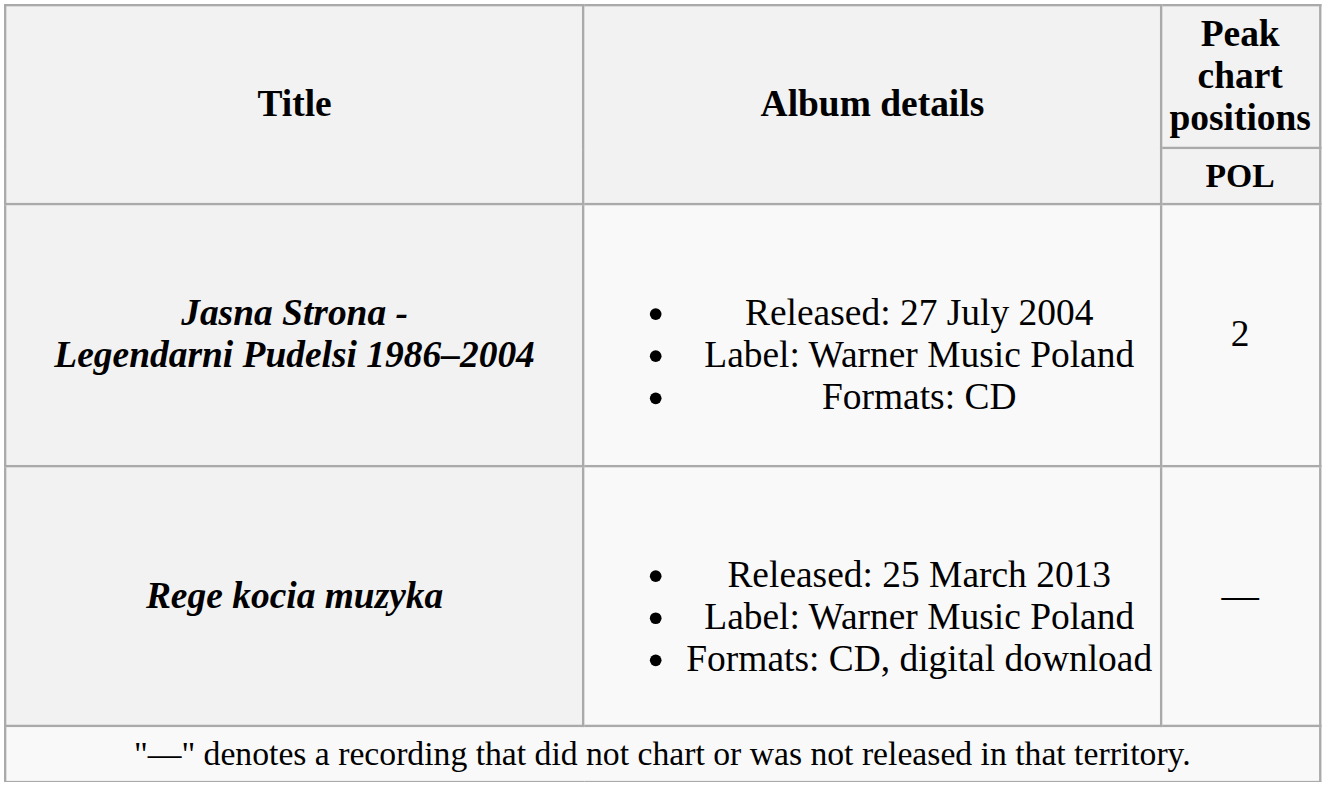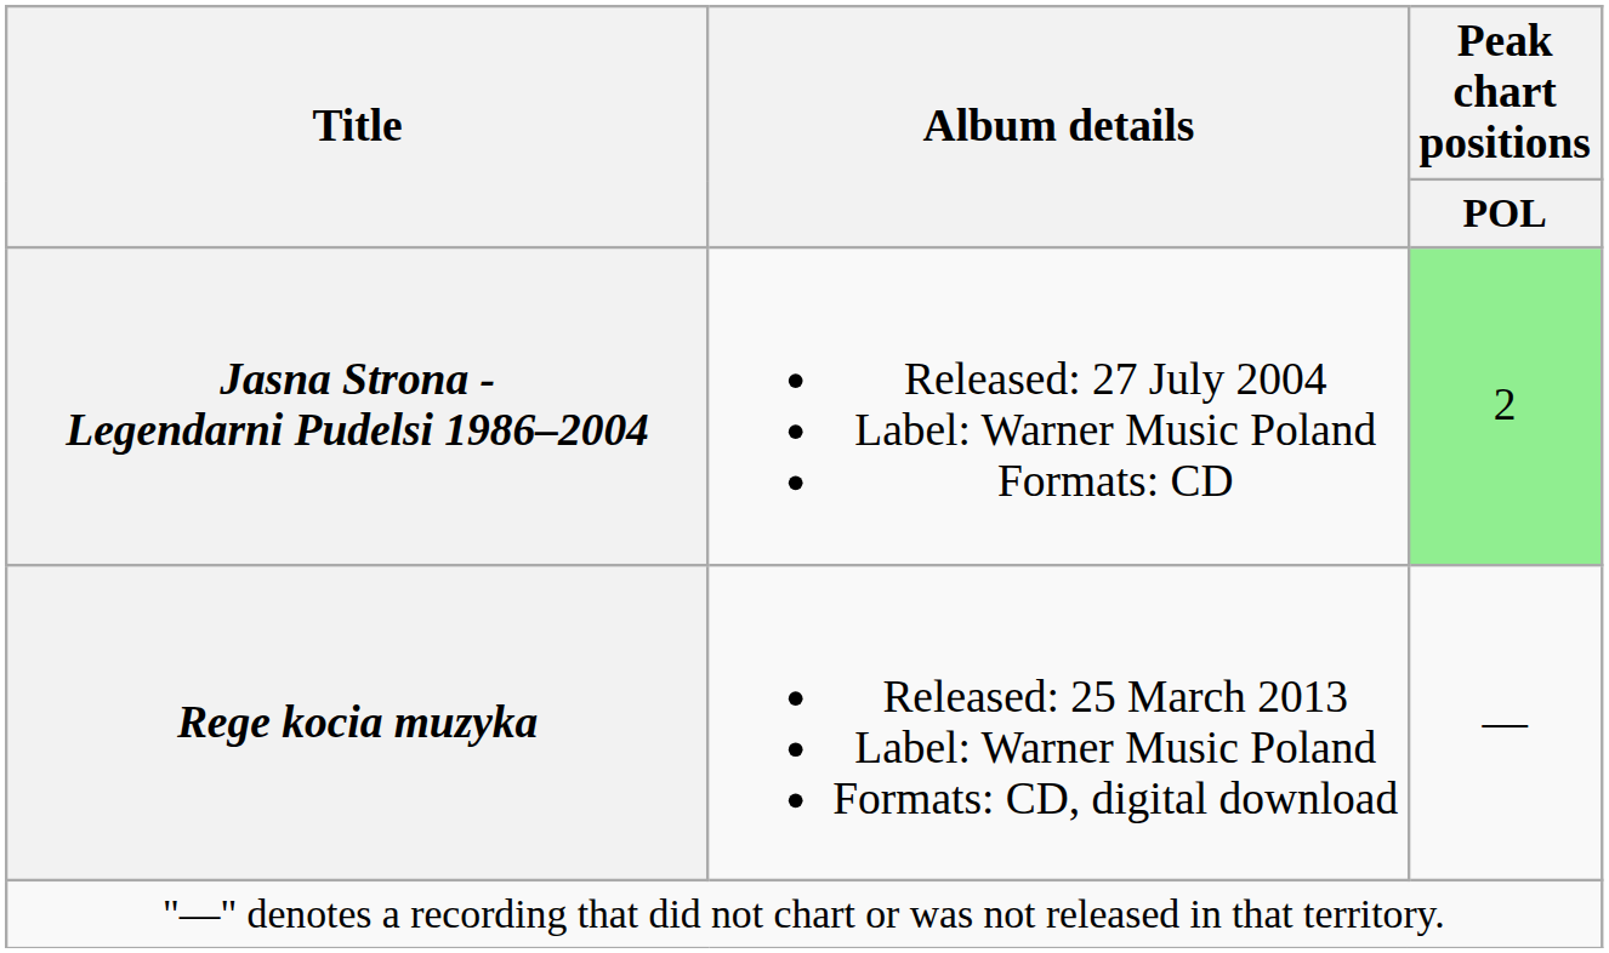Jasna Strona - Legendarni Pudelsi 1986–2004 | Peak chart positions / POL: no background -> lightgreen background
